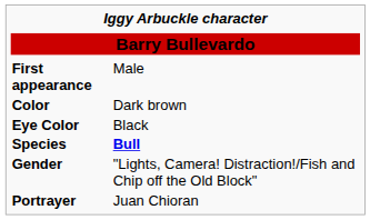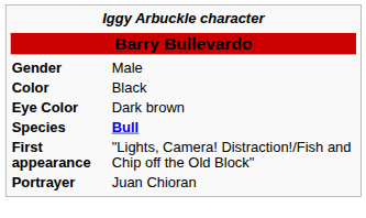row 3 | column 1: First appearance -> Gender
row 4 | column 2: Dark brown -> Black
row 5 | column 2: Black -> Dark brown
row 7 | column 1: Gender -> First appearance
